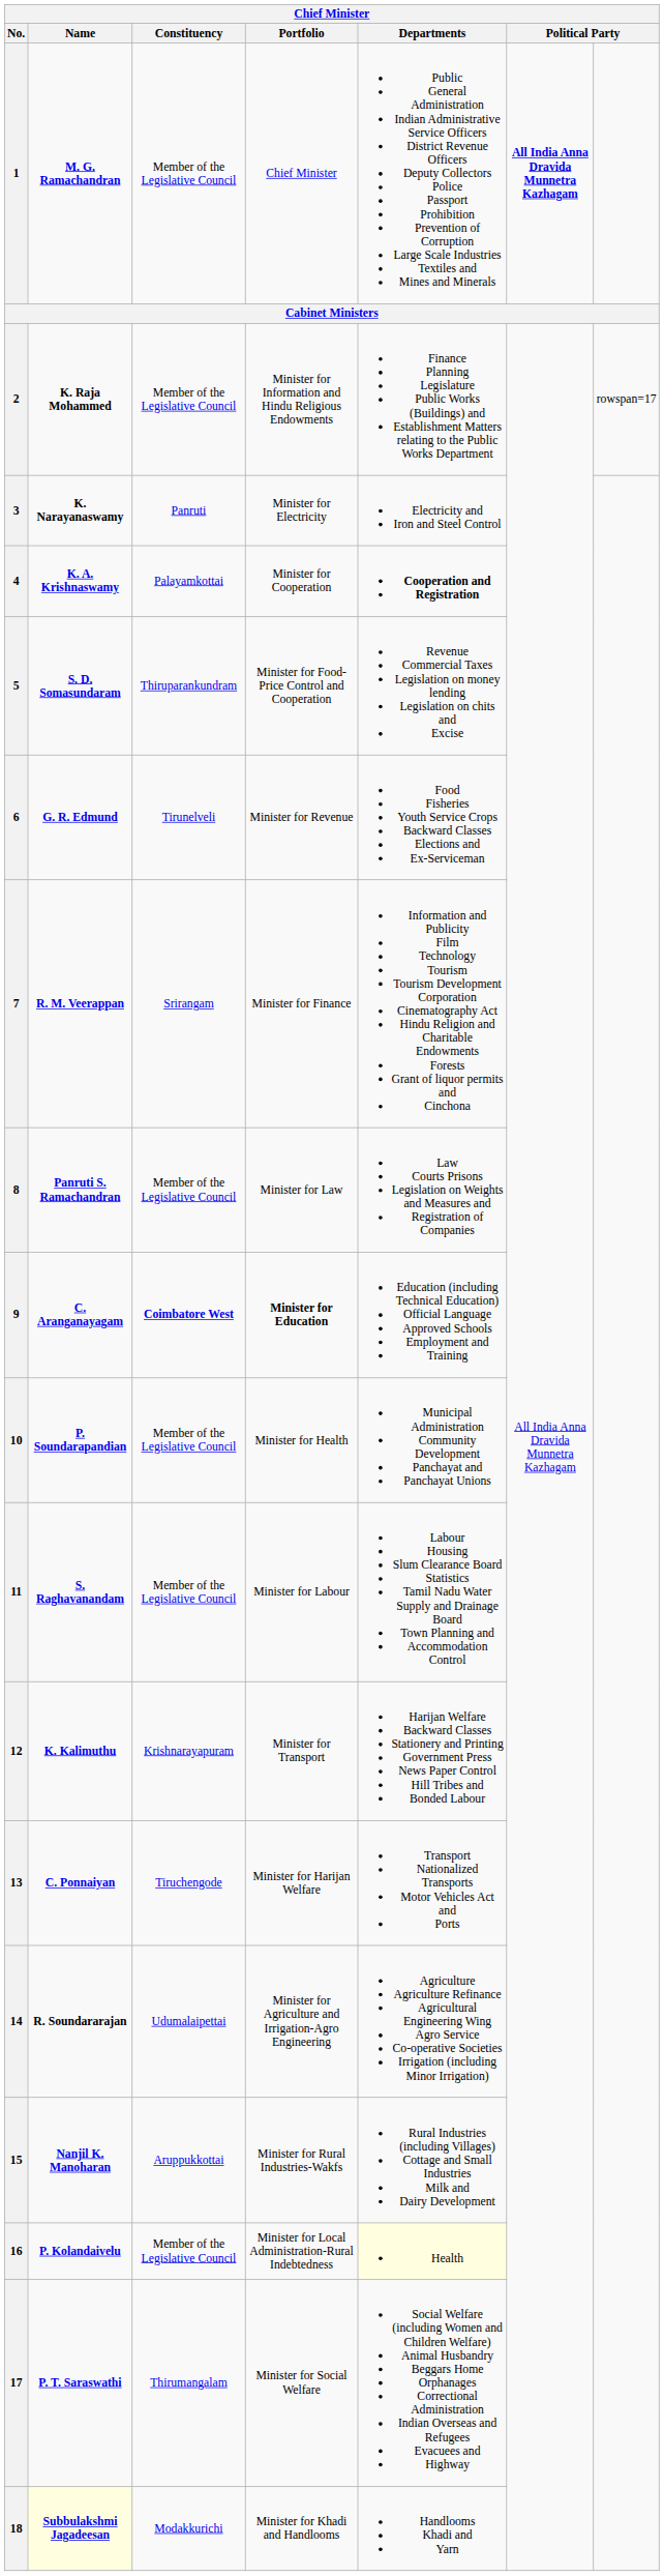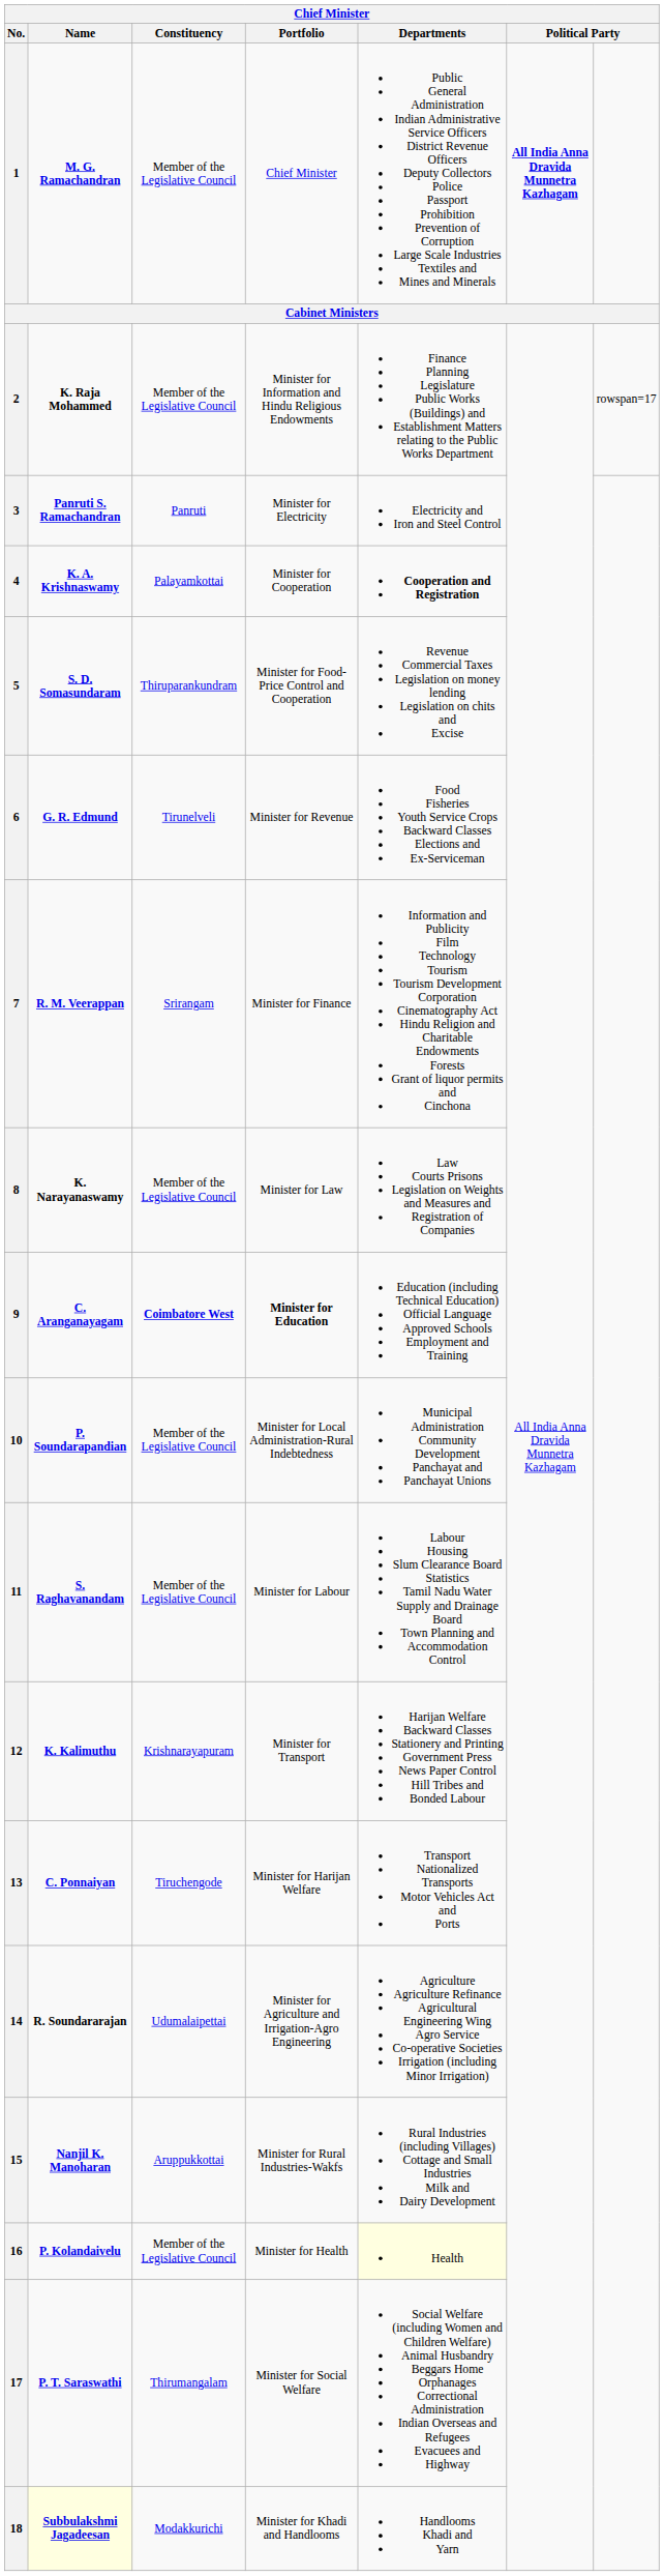3 | Name: K. Narayanaswamy -> Panruti S. Ramachandran
8 | Name: Panruti S. Ramachandran -> K. Narayanaswamy
10 | Portfolio: Minister for Health -> Minister for Local Administration-Rural Indebtedness
16 | Portfolio: Minister for Local Administration-Rural Indebtedness -> Minister for Health
